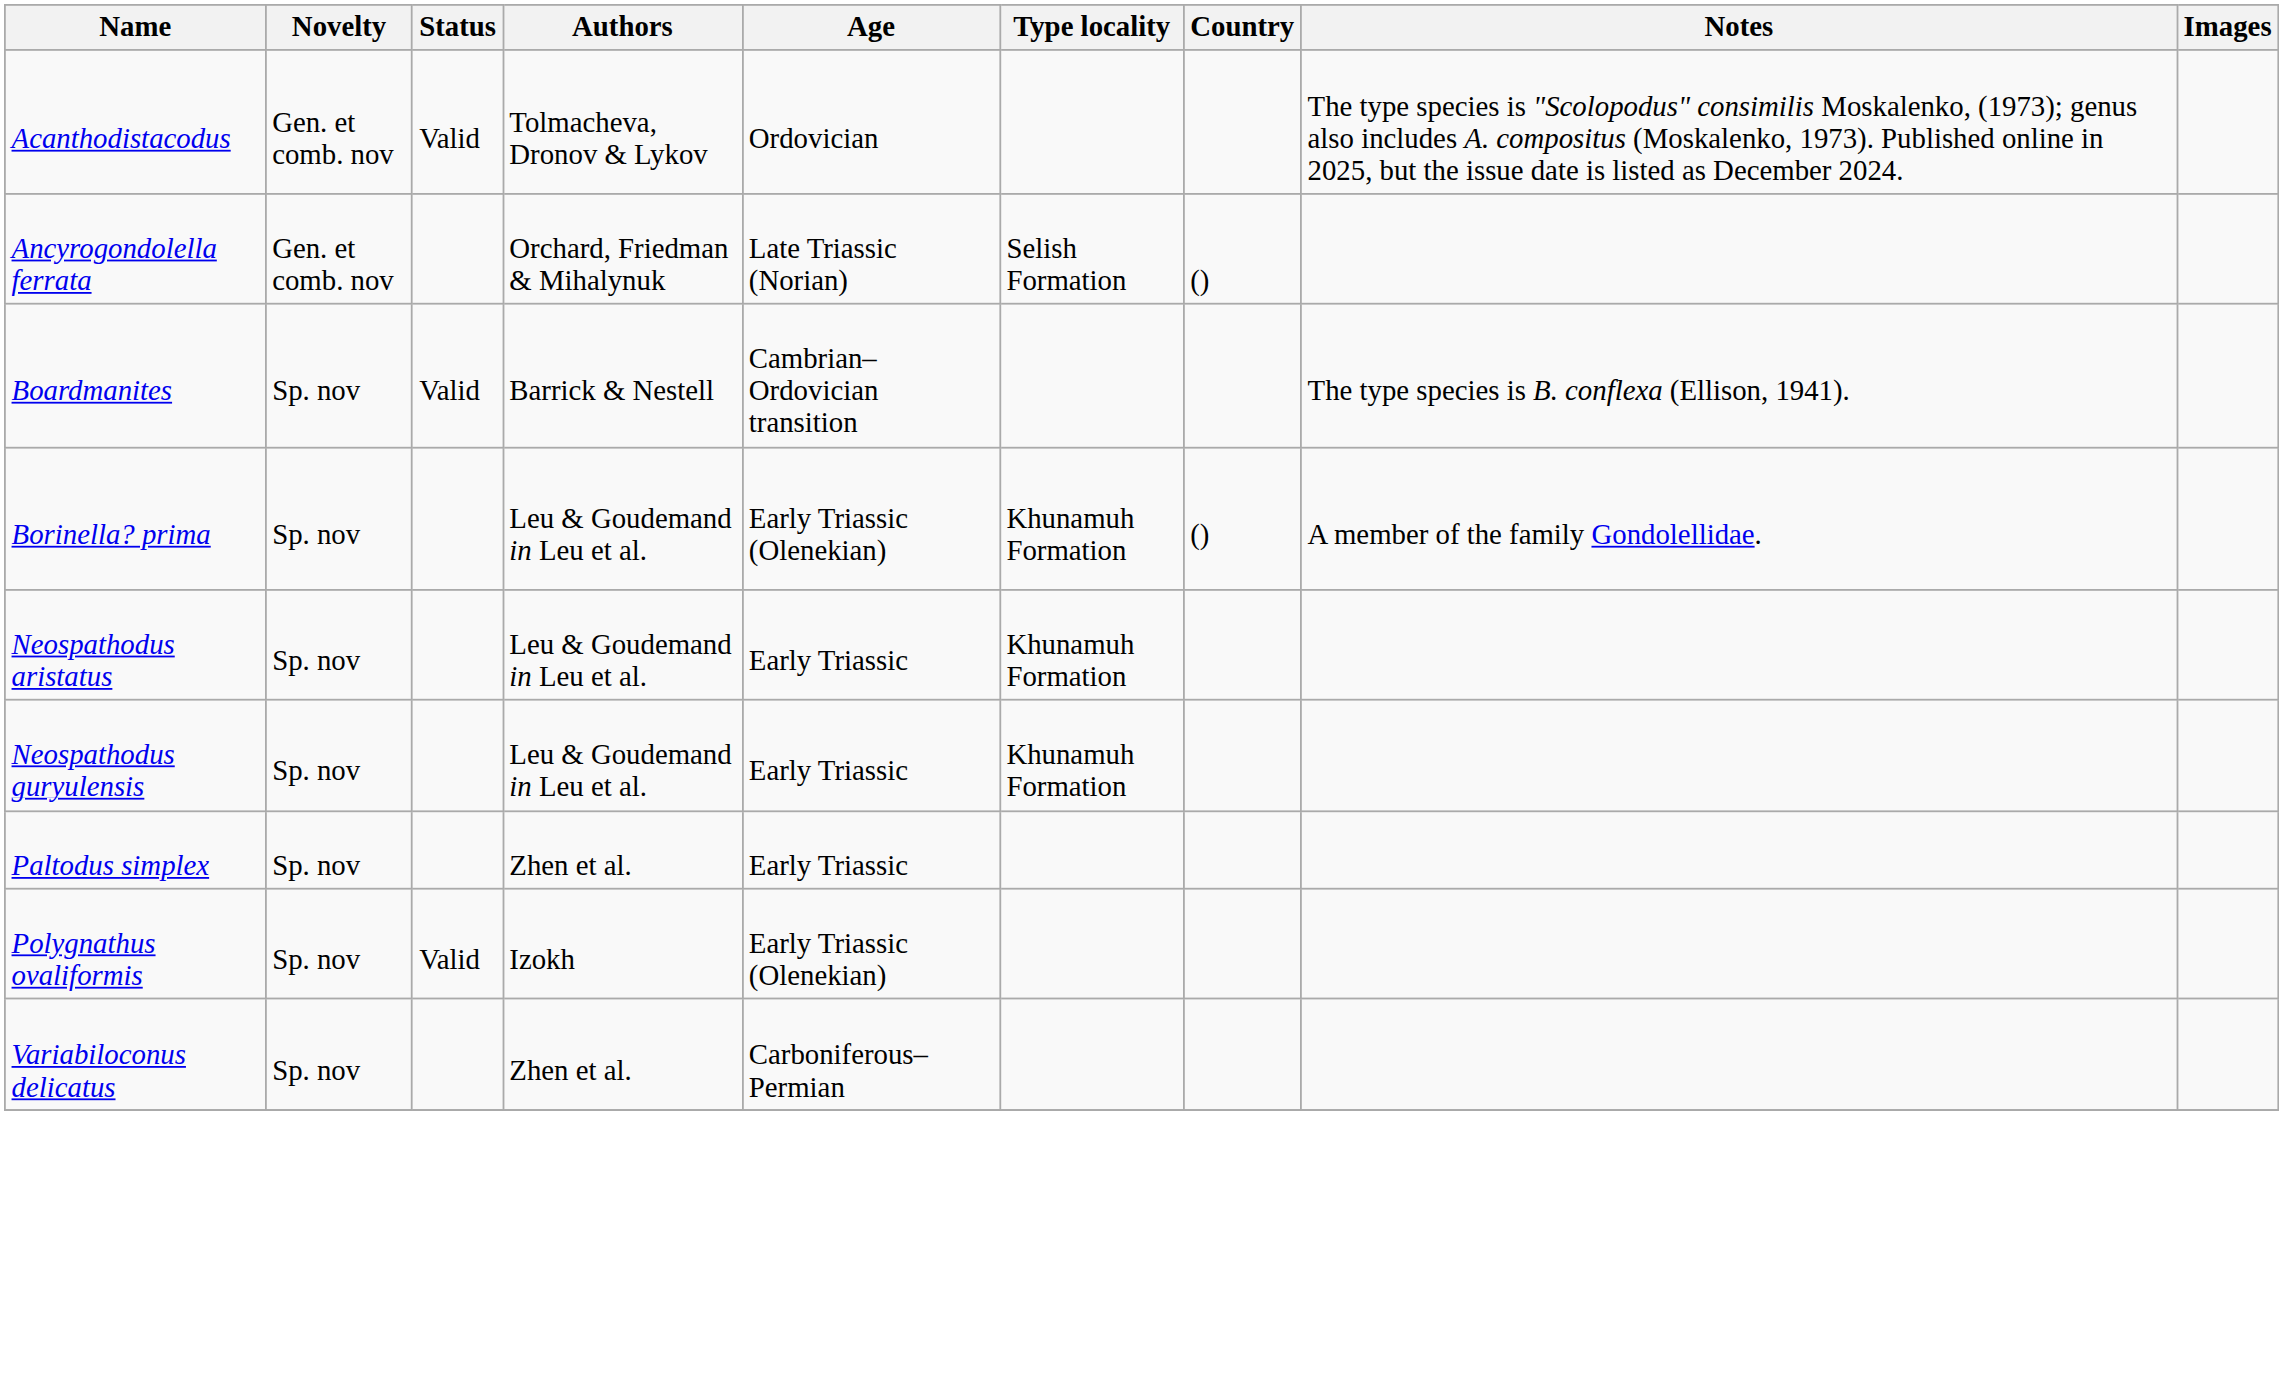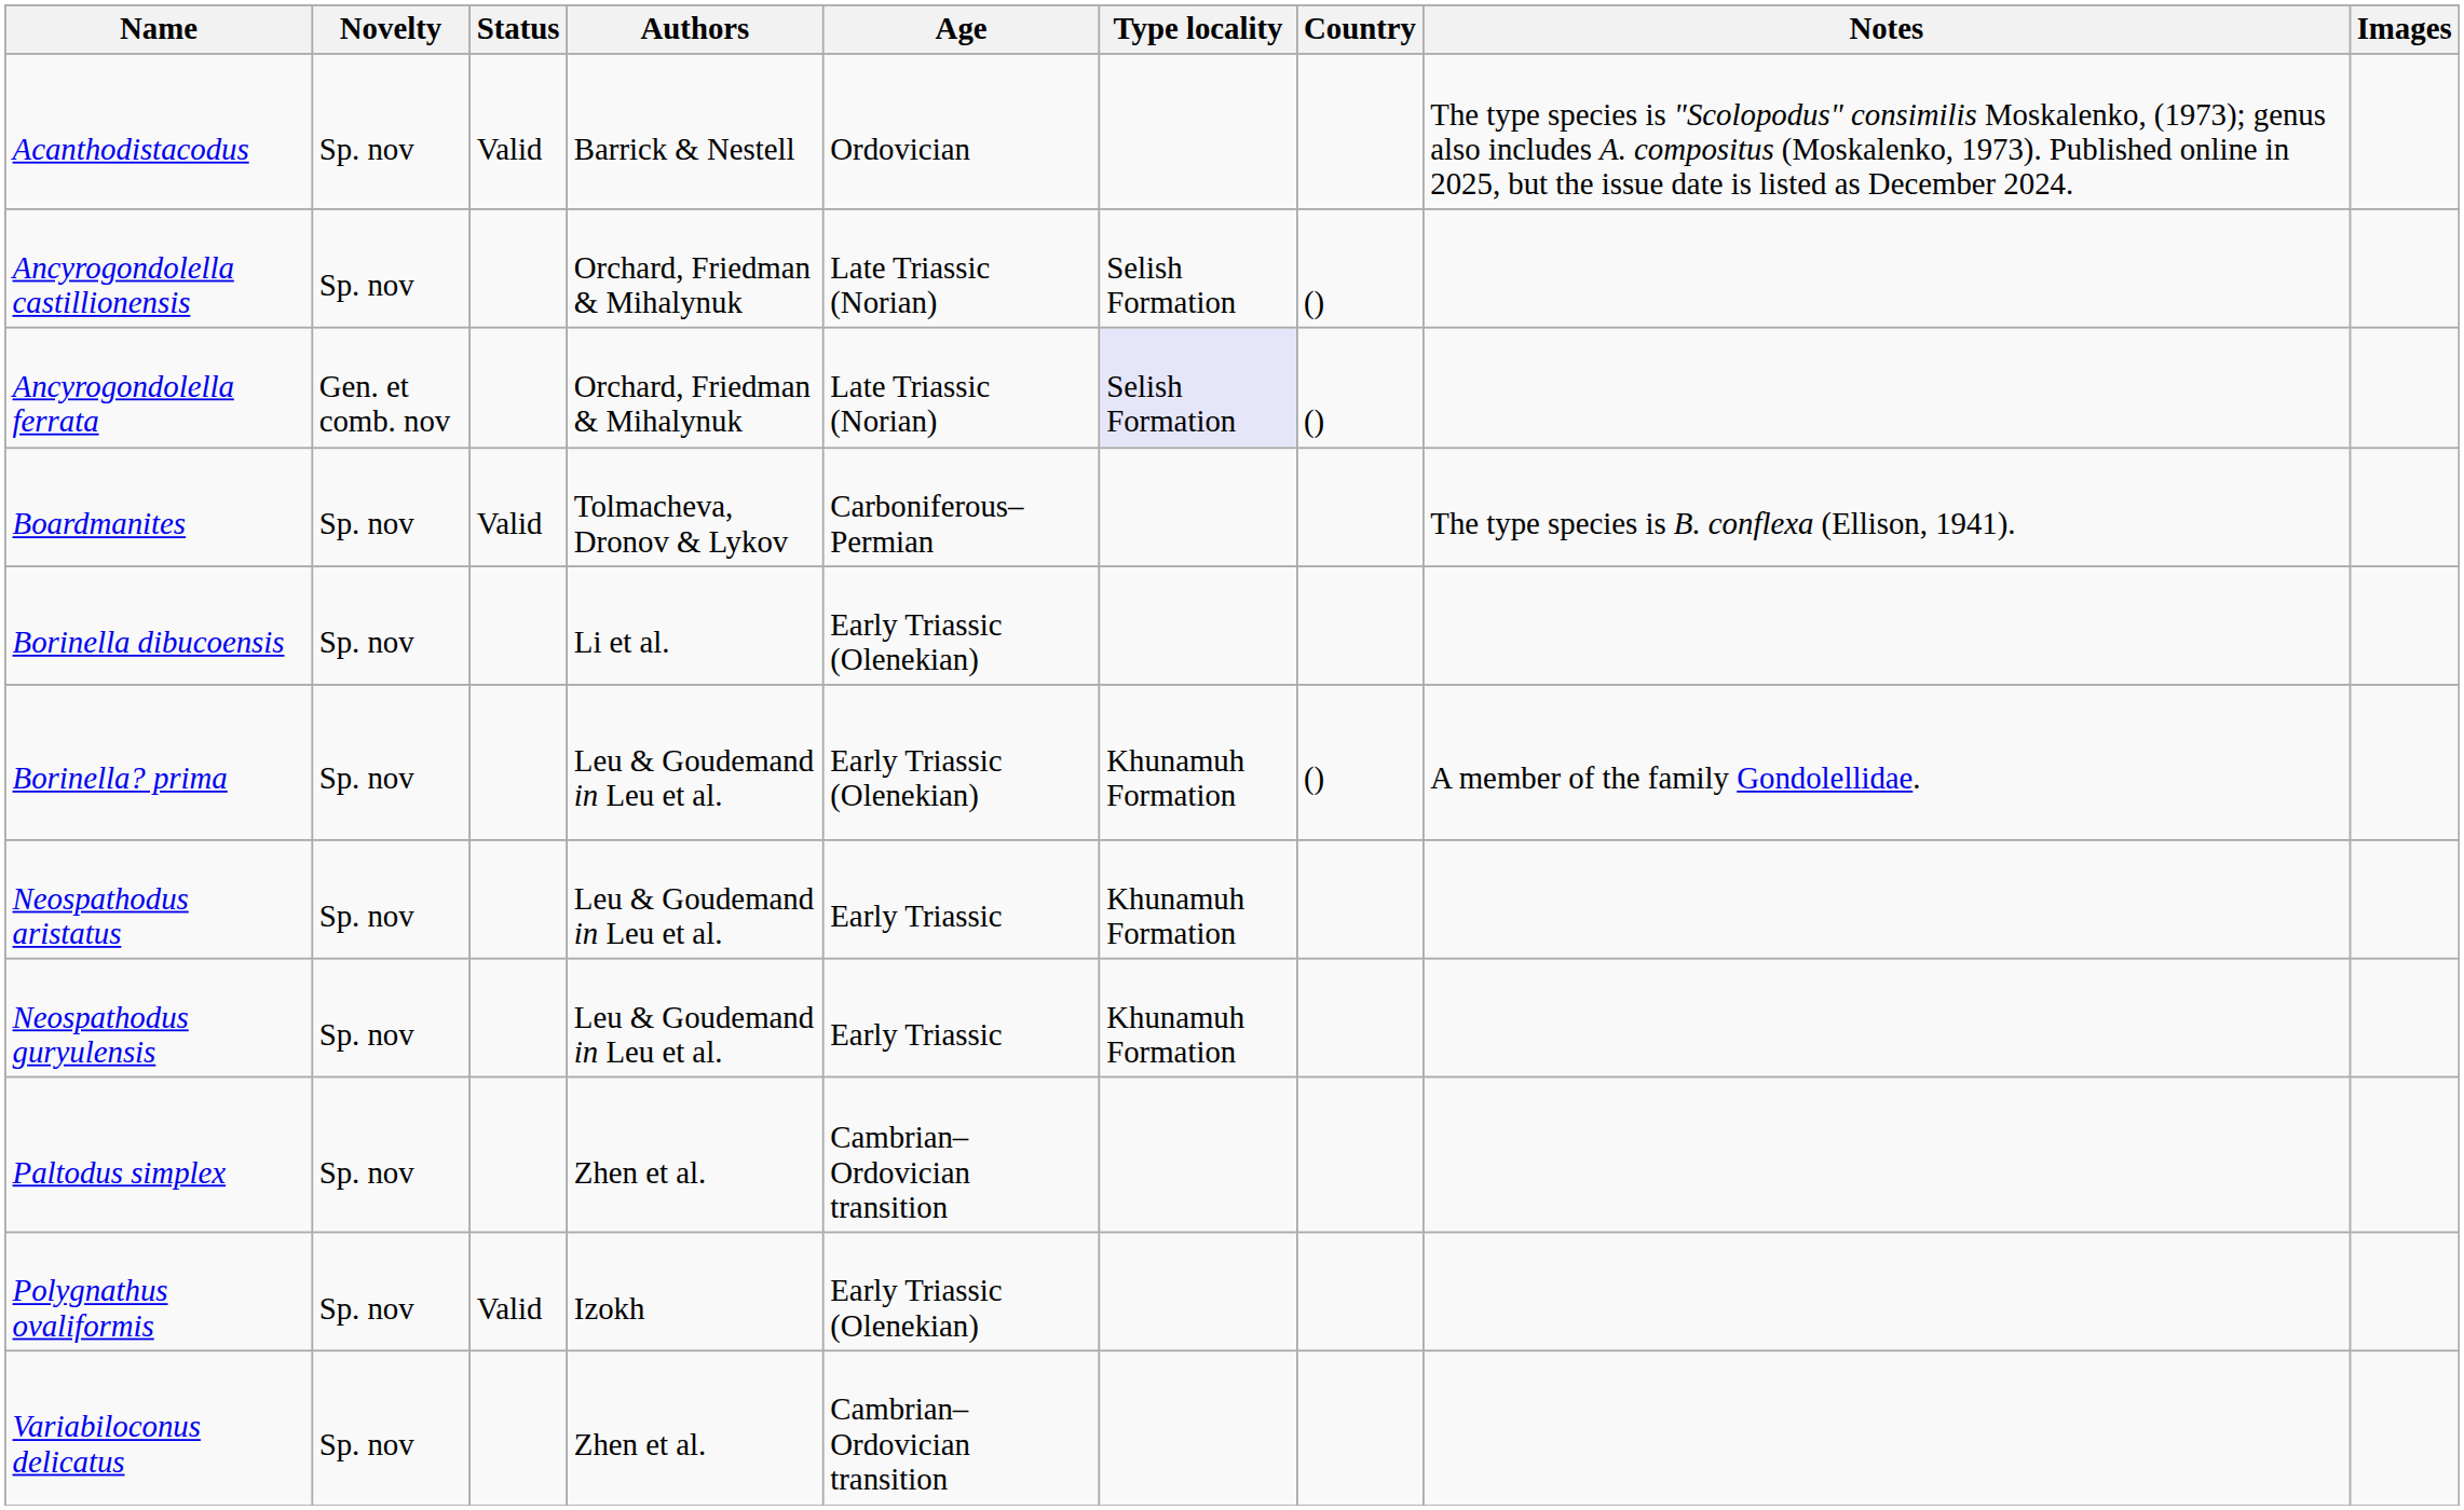Acanthodistacodus | Novelty: Gen. et comb. nov -> Sp. nov
Acanthodistacodus | Authors: Tolmacheva, Dronov & Lykov -> Barrick & Nestell
+ row: Ancyrogondolella castillionensis | Sp. nov | Orchard, Friedman & Mihalynuk | Late Triassic (Norian) | Selish Formation | ()
Ancyrogondolella ferrata | Type locality: no background -> lavender background
Boardmanites | Authors: Barrick & Nestell -> Tolmacheva, Dronov & Lykov
Boardmanites | Age: Cambrian–Ordovician transition -> Carboniferous–Permian
+ row: Borinella dibucoensis | Sp. nov | Li et al. | Early Triassic (Olenekian)
Paltodus simplex | Age: Early Triassic -> Cambrian–Ordovician transition
Variabiloconus delicatus | Age: Carboniferous–Permian -> Cambrian–Ordovician transition
